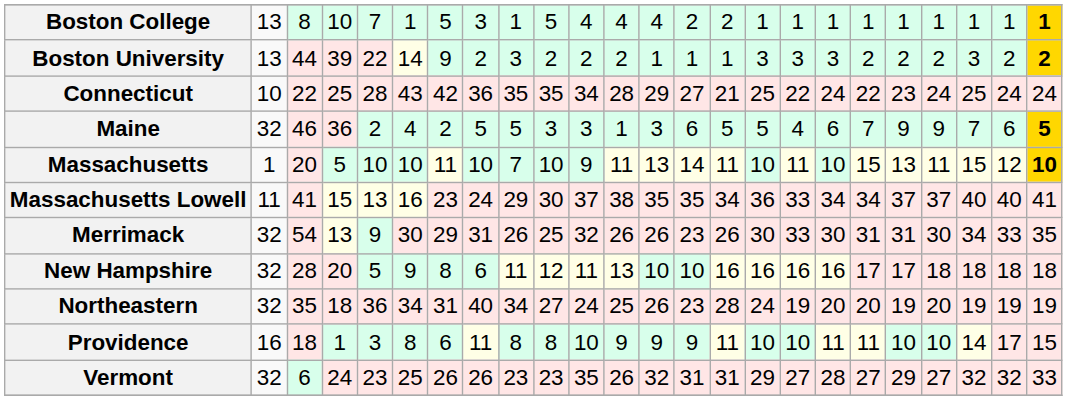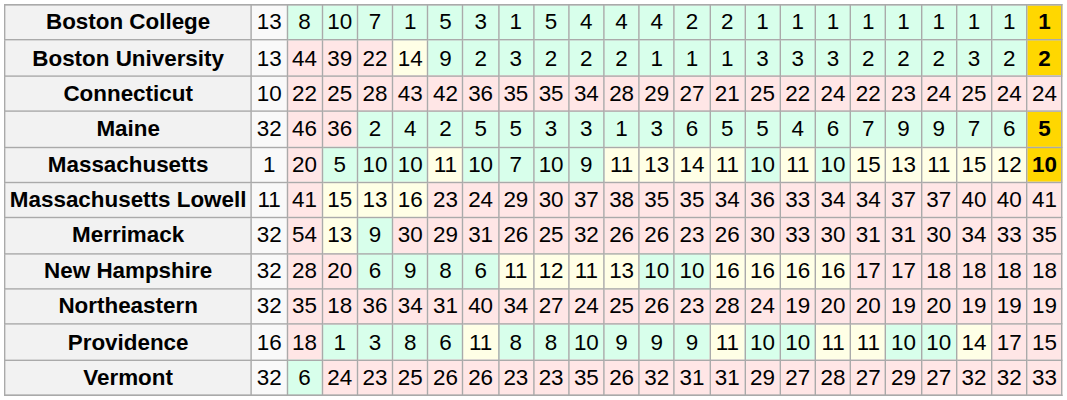New Hampshire | column 5: 5 -> 6
